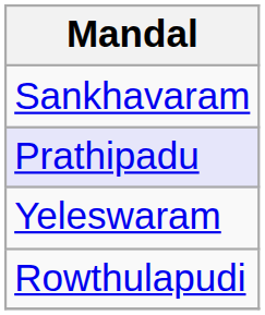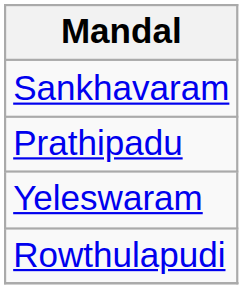row 3 | column 1: lavender background -> no background
